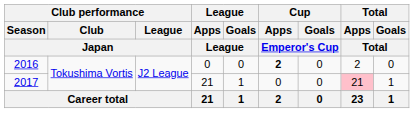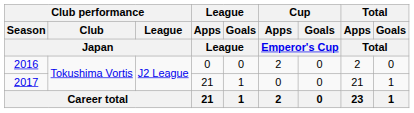2016 | Cup / Apps / Emperor's Cup: bold -> normal
2017 | Total / Apps / Total: pink background -> no background
